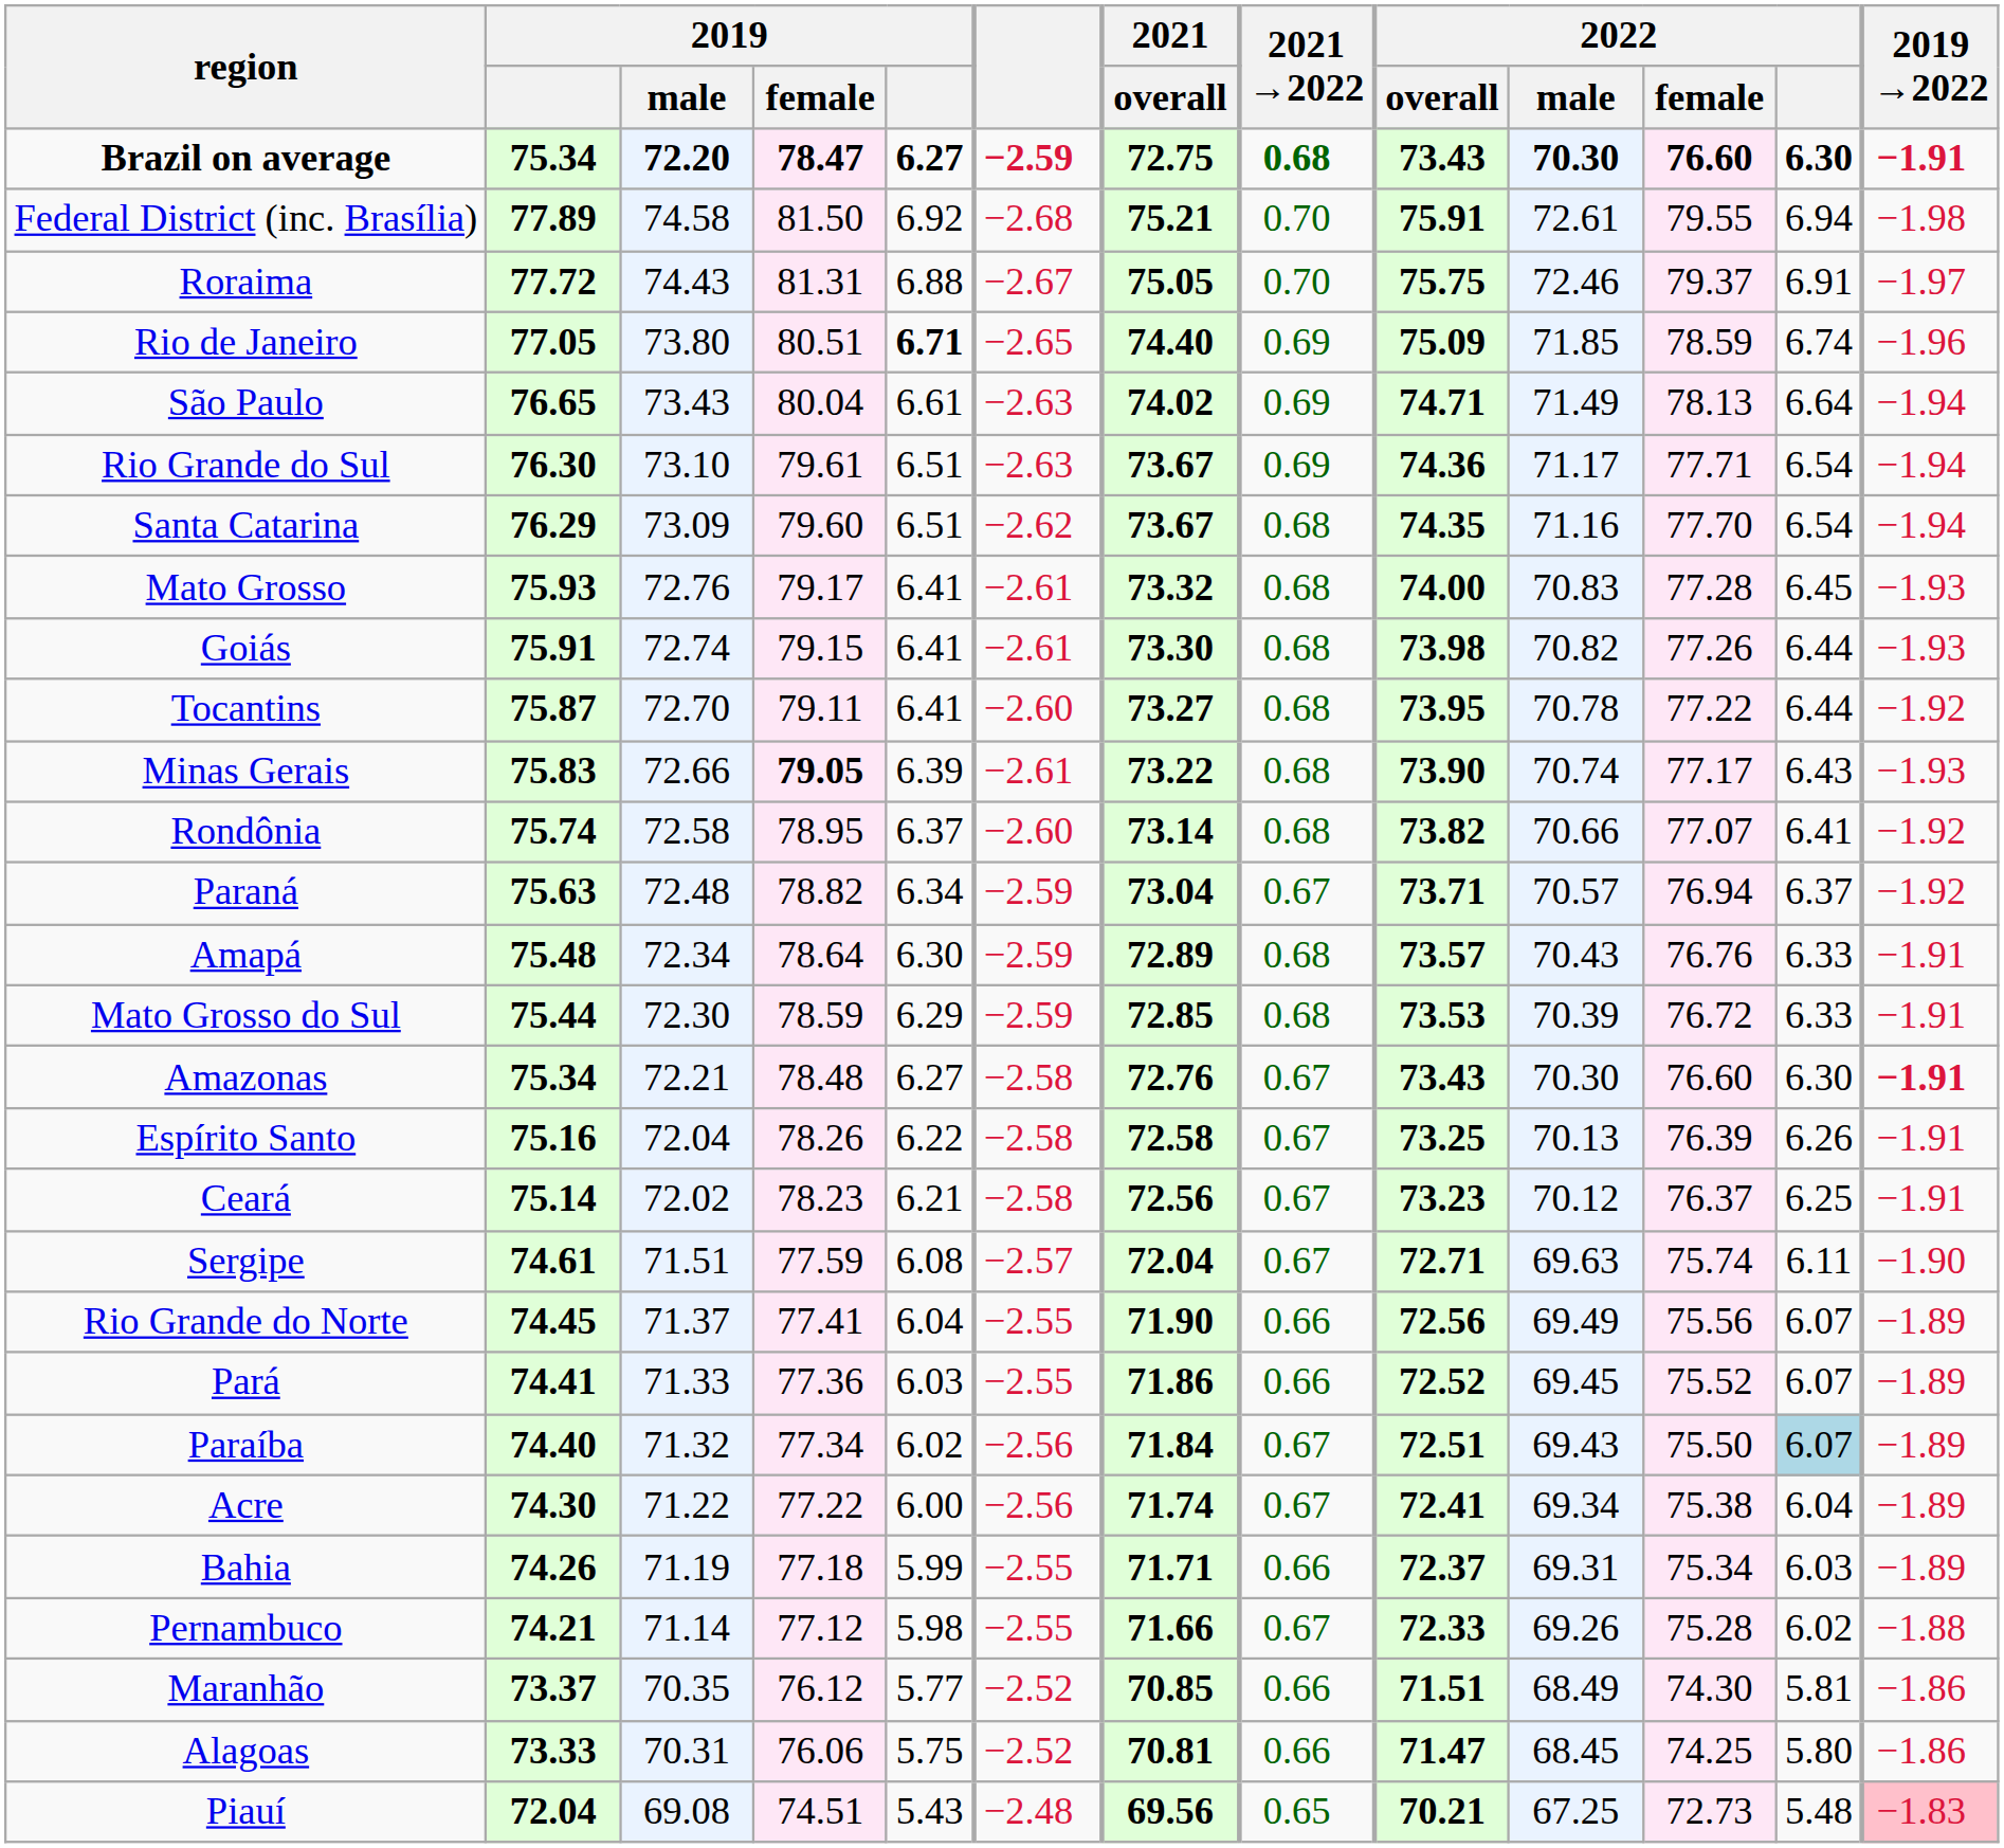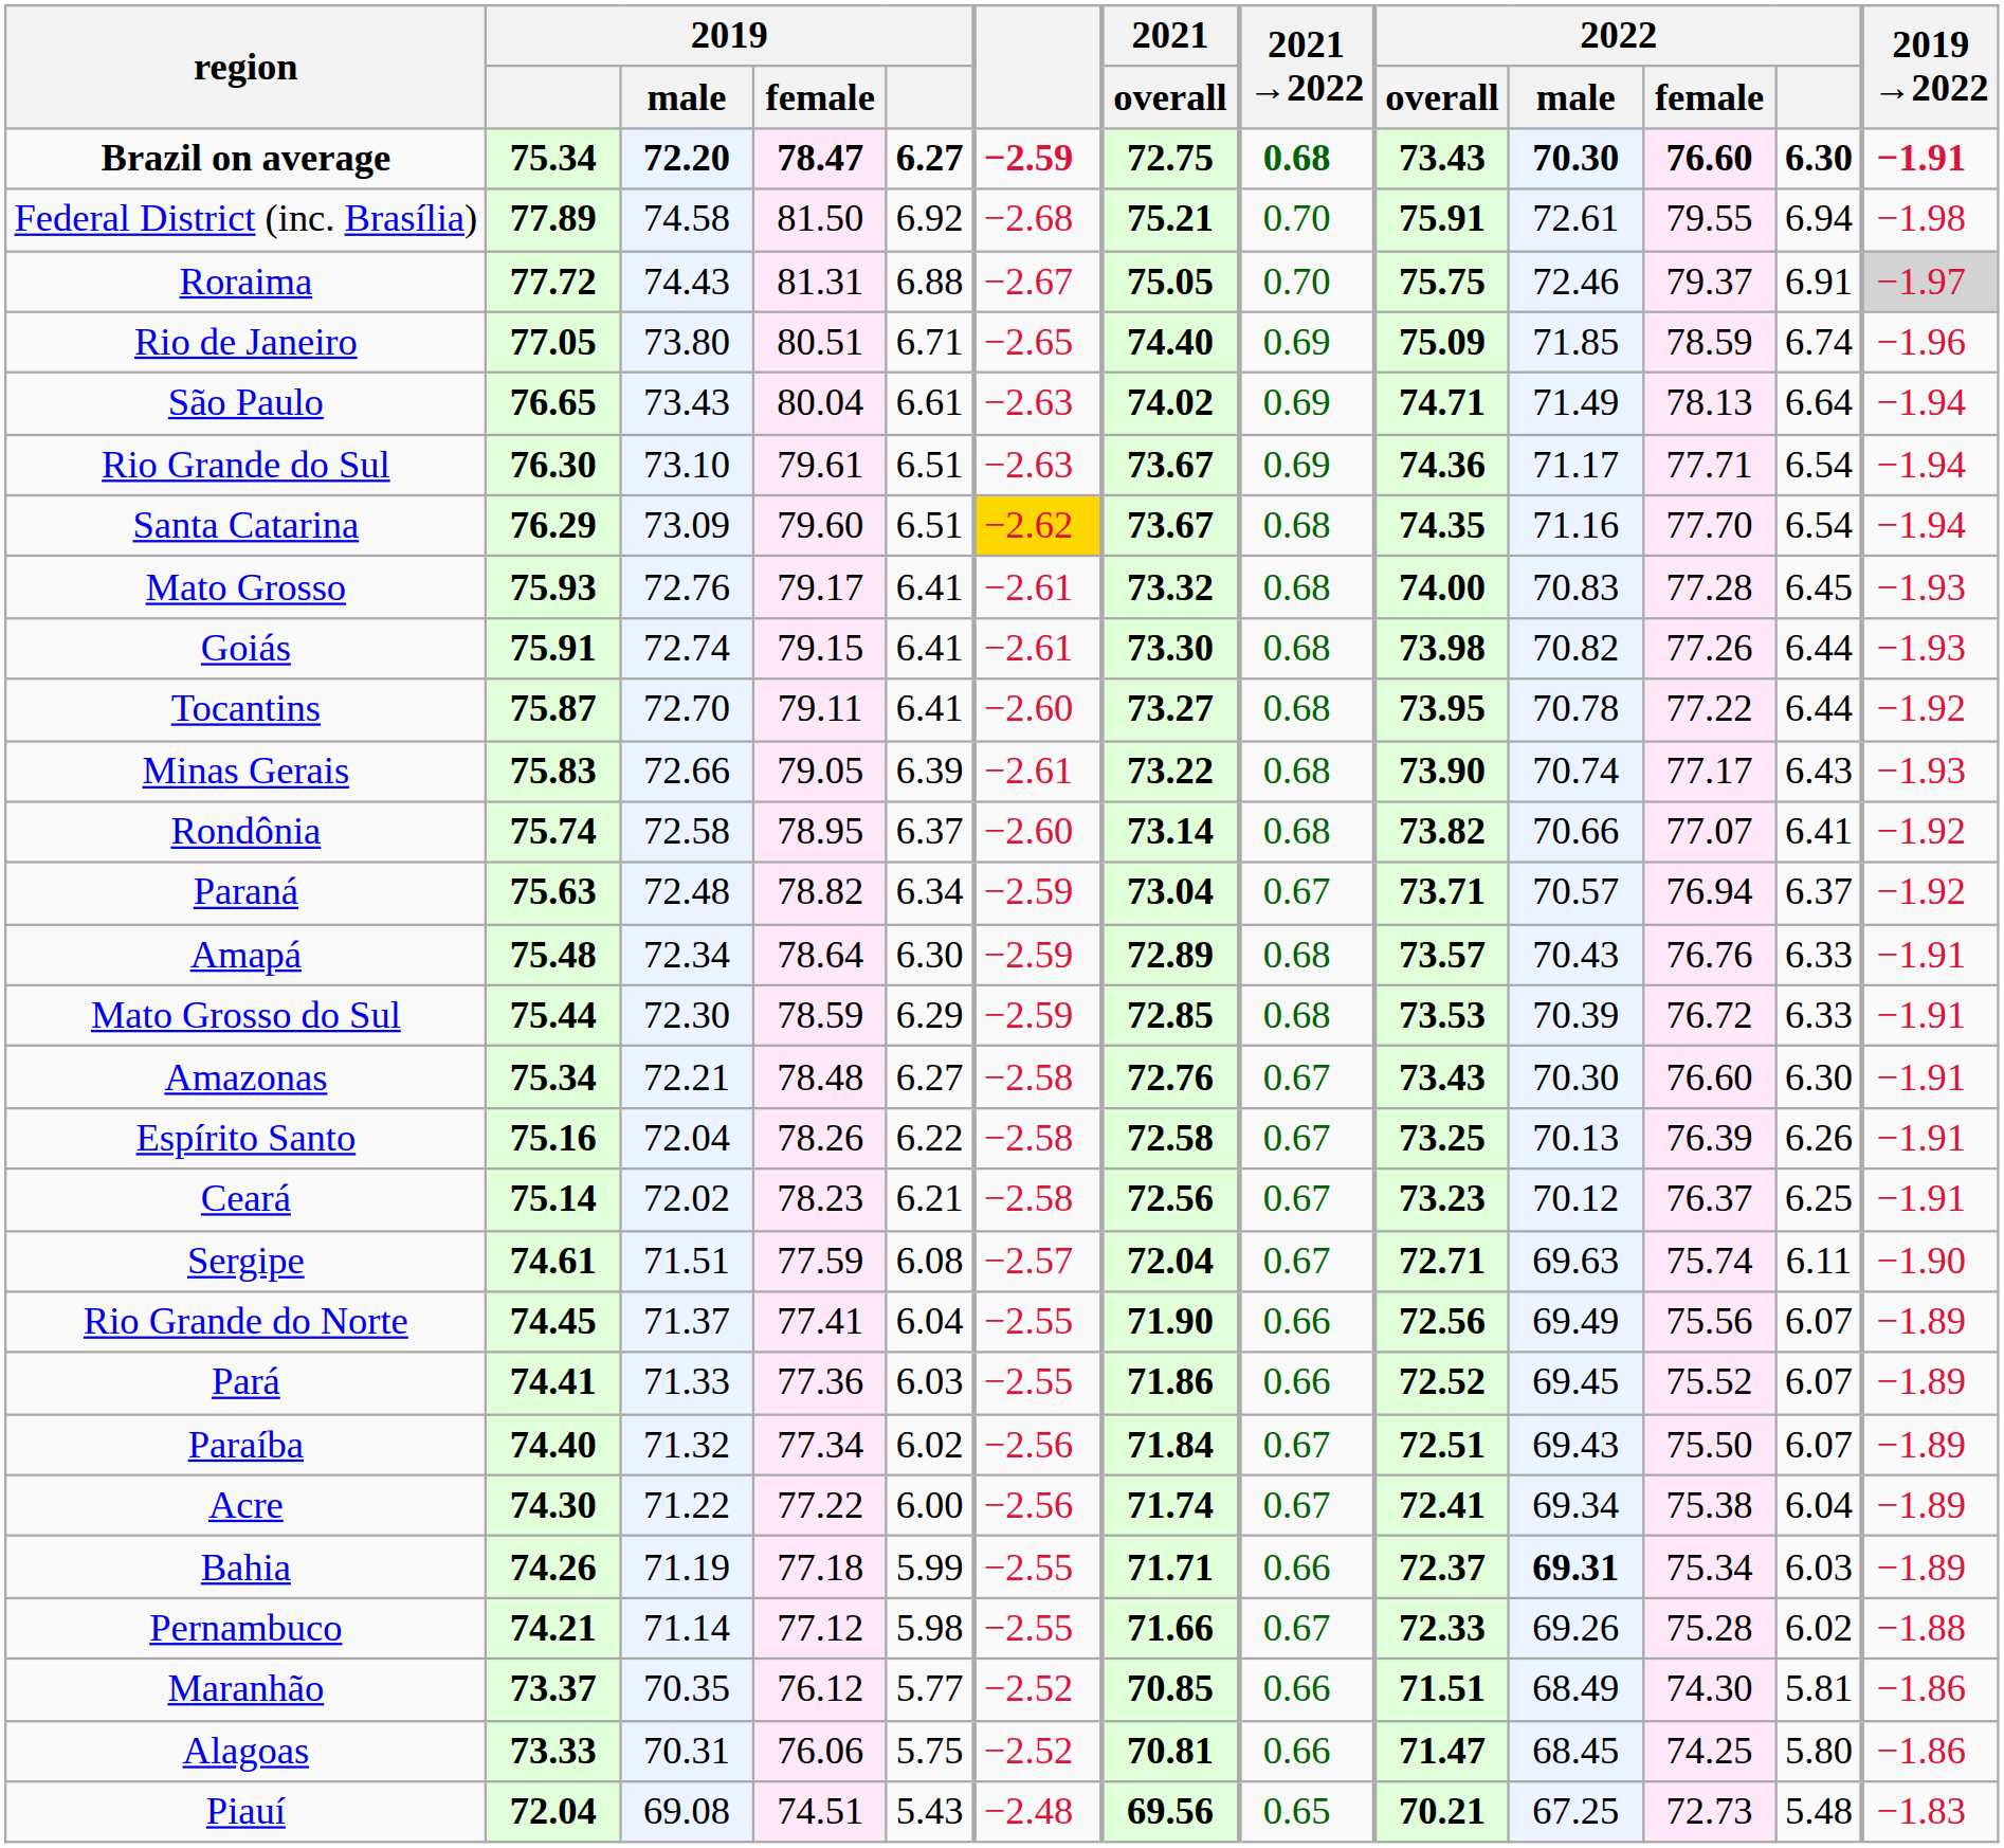Roraima | 2019 →2022: no background -> lightgrey background
Rio de Janeiro | column 5: bold -> normal
Santa Catarina | column 6: no background -> gold background
Minas Gerais | 2019 / female: bold -> normal
Amazonas | 2019 →2022: bold -> normal
Paraíba | 2022: lightblue background -> no background
Bahia | 2022 / male: normal -> bold
Piauí | 2019 →2022: pink background -> no background
